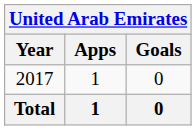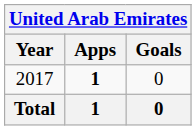2017 | Apps: normal -> bold
